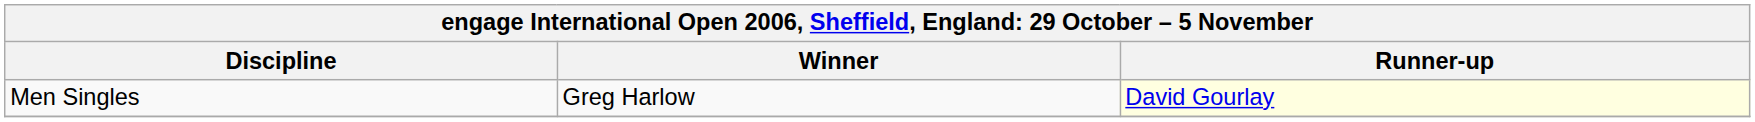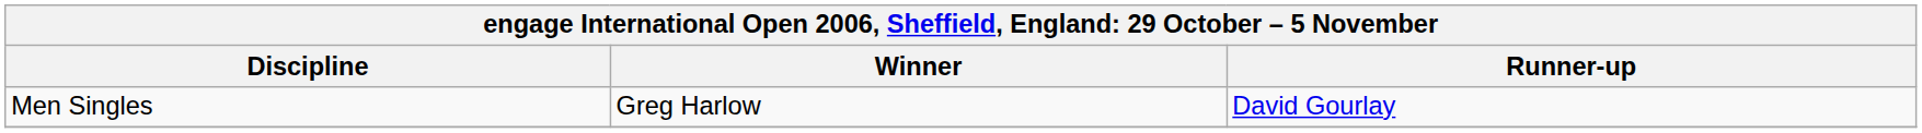Men Singles | Runner-up: lightyellow background -> no background
